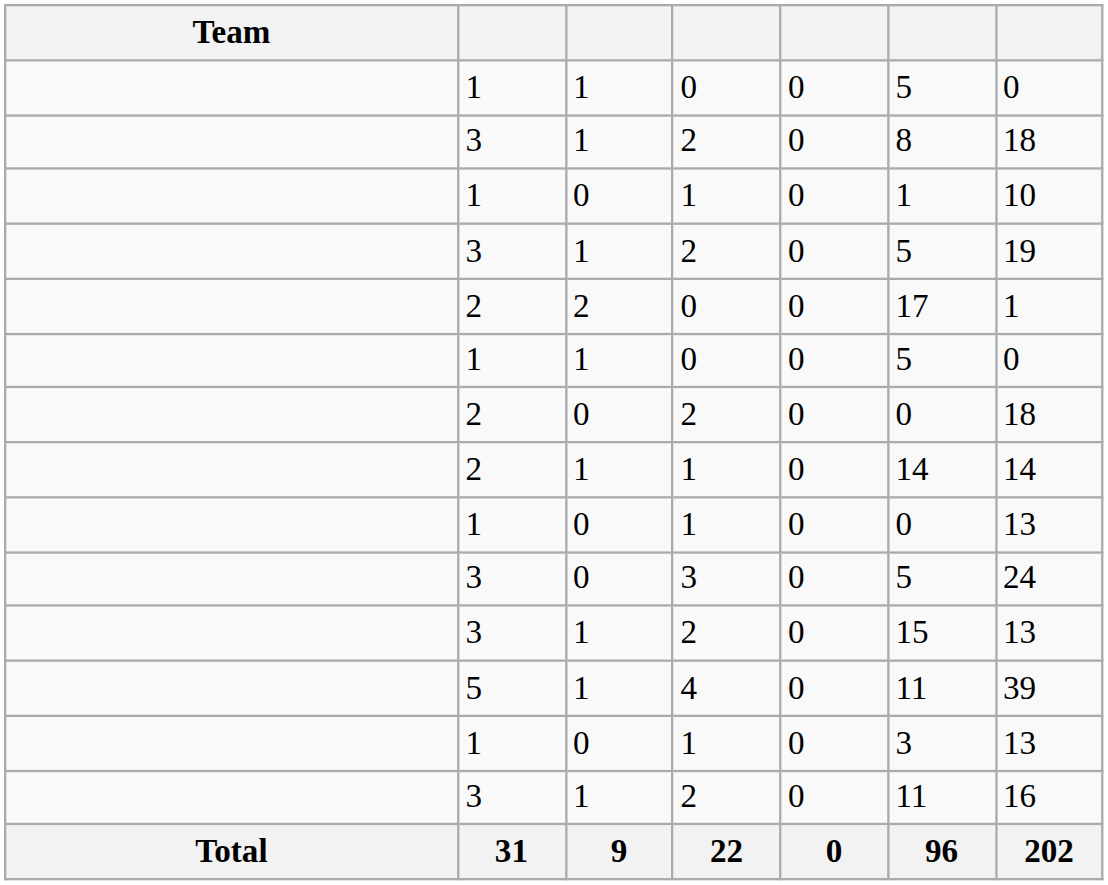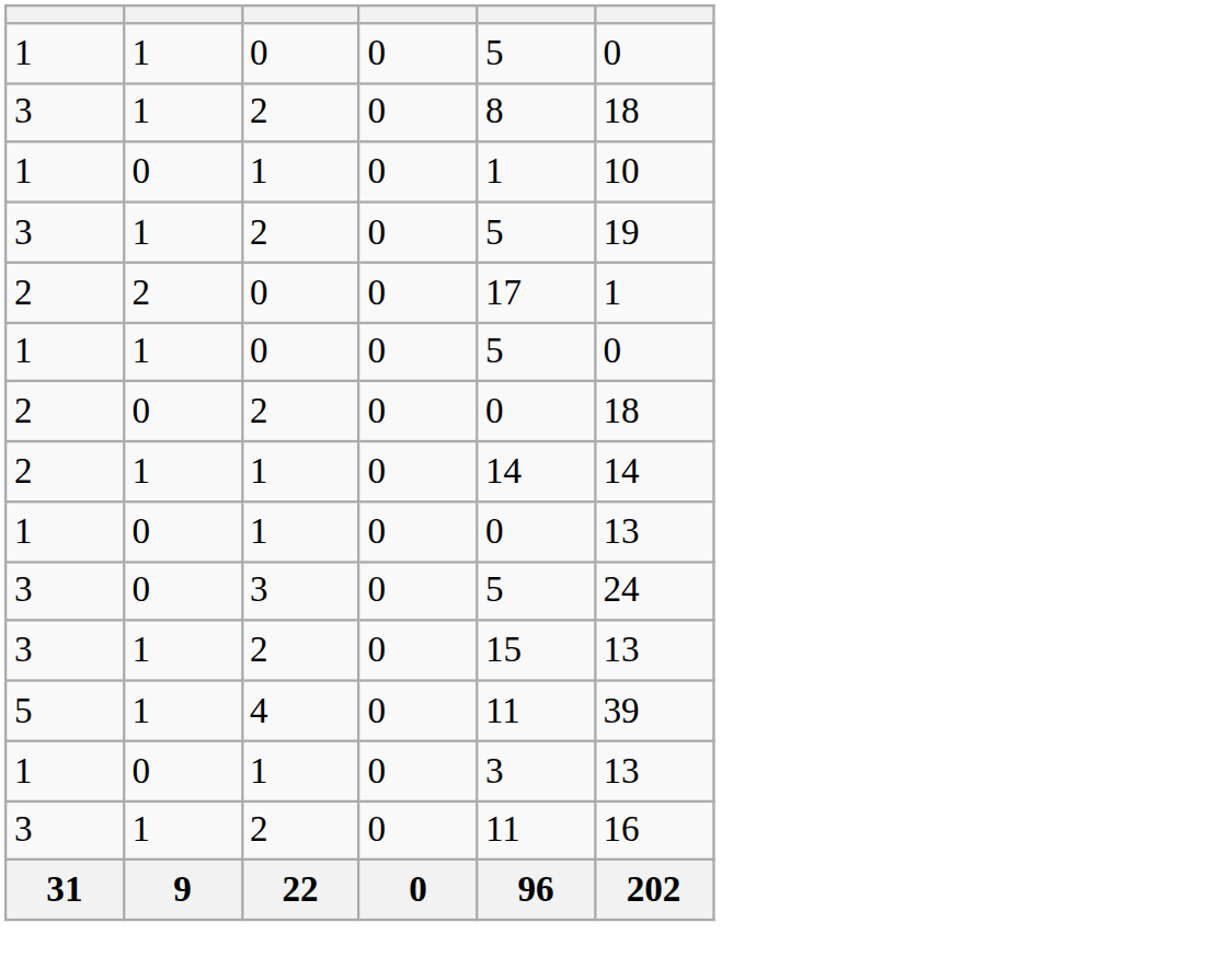- column: Team | Total
